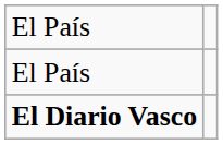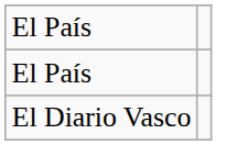row 3 | column 1: bold -> normal
